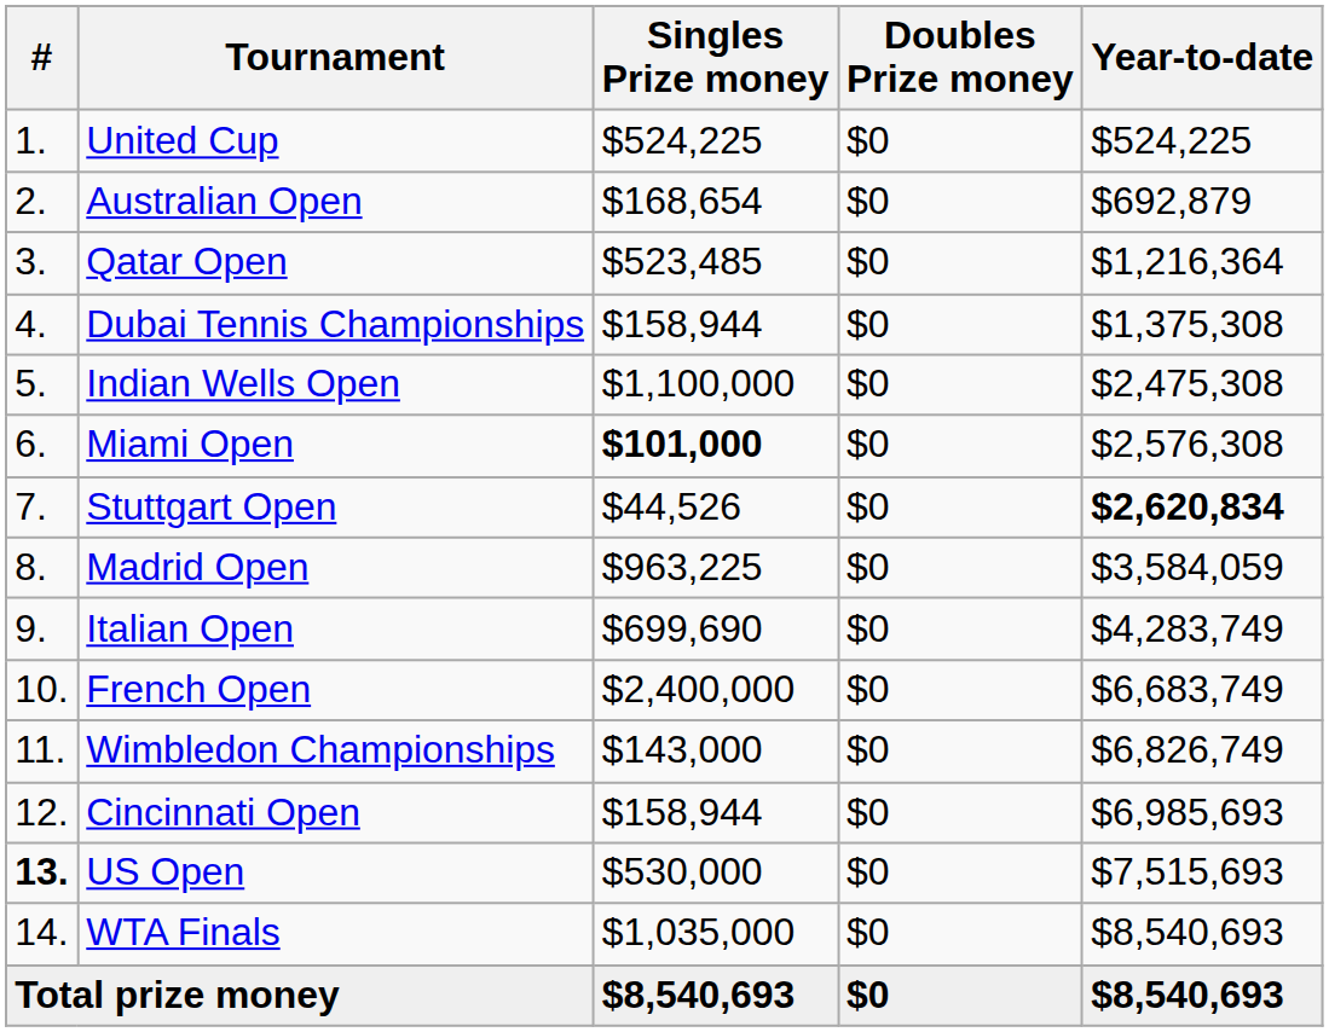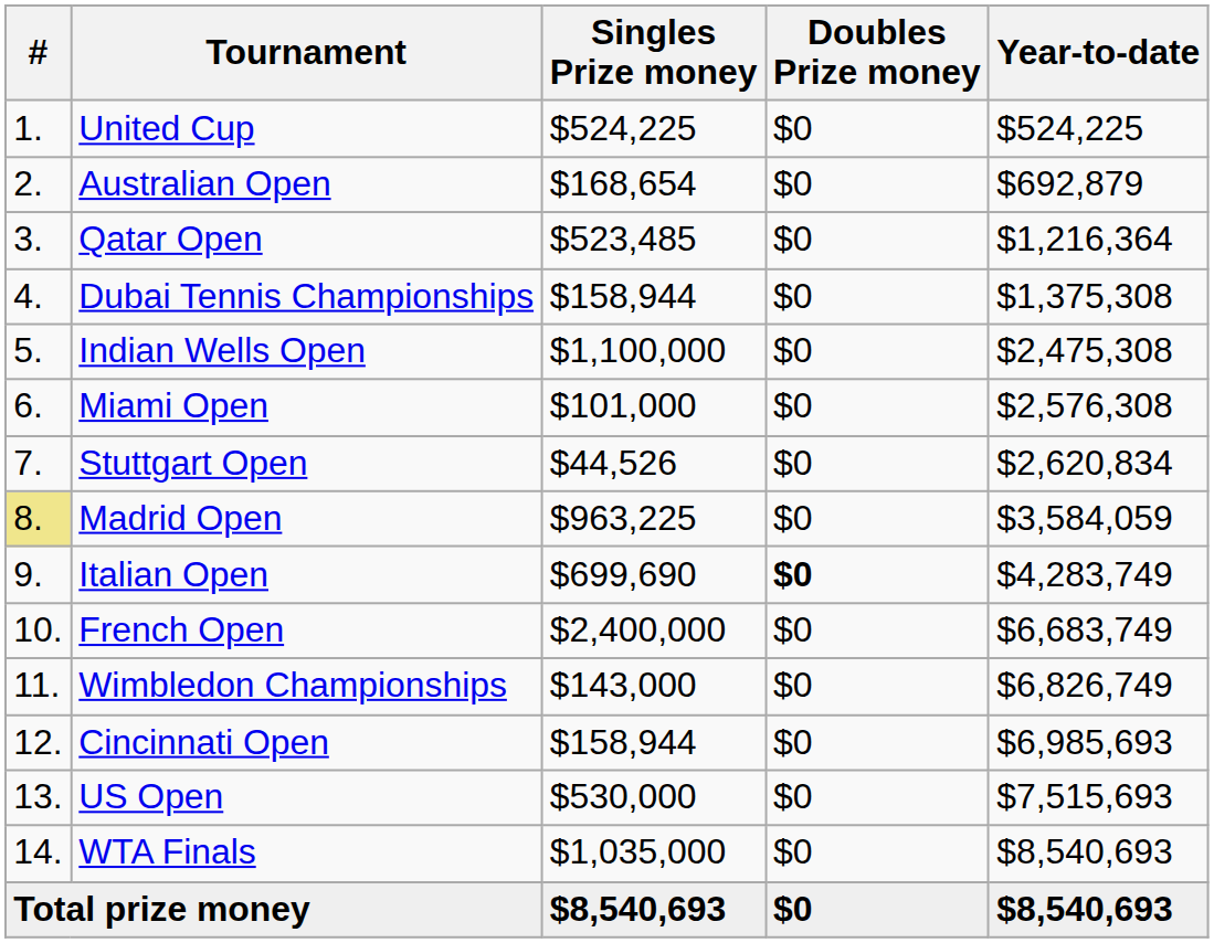Miami Open | Singles Prize money: bold -> normal
Stuttgart Open | Year-to-date: bold -> normal
Madrid Open | #: no background -> khaki background
Italian Open | Doubles Prize money: normal -> bold
US Open | #: bold -> normal
